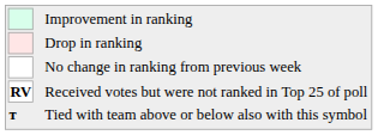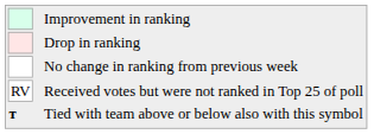Received votes but were not ranked in Top 25 of poll | column 1: bold -> normal
